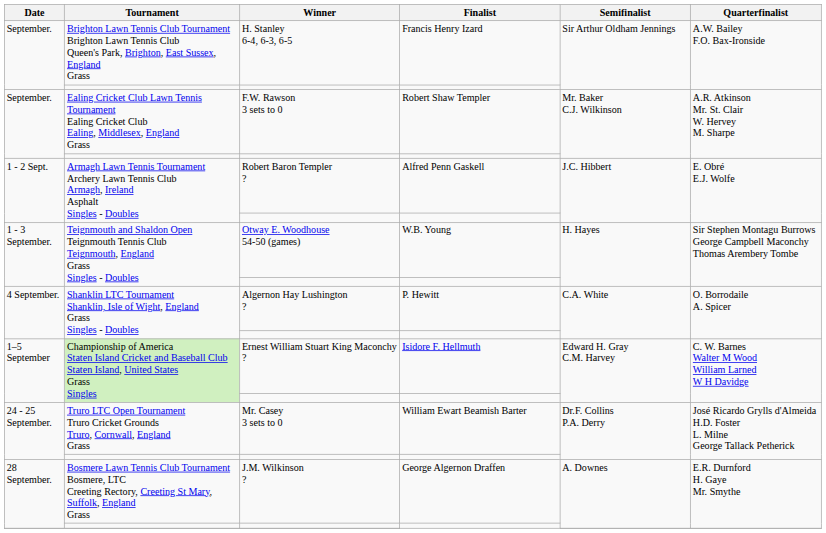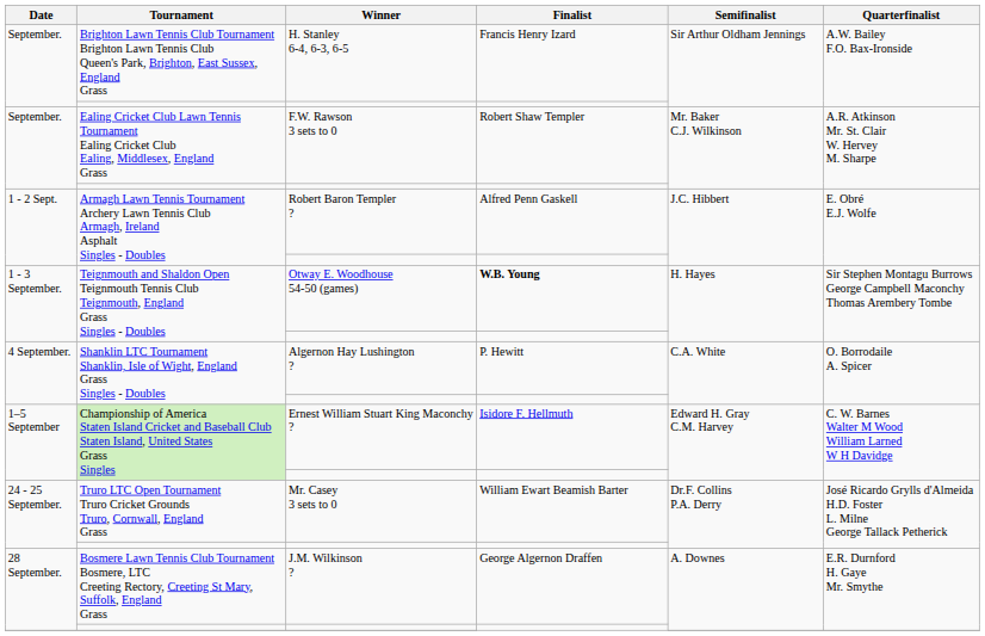row 8 | Finalist: normal -> bold
